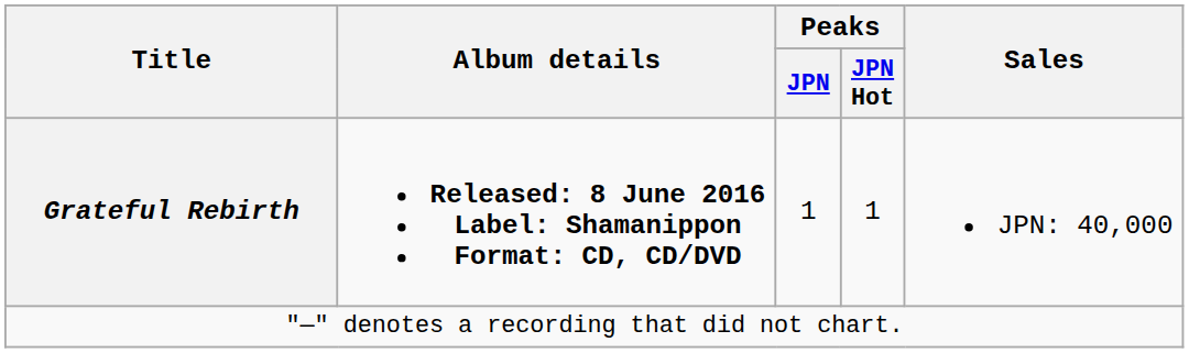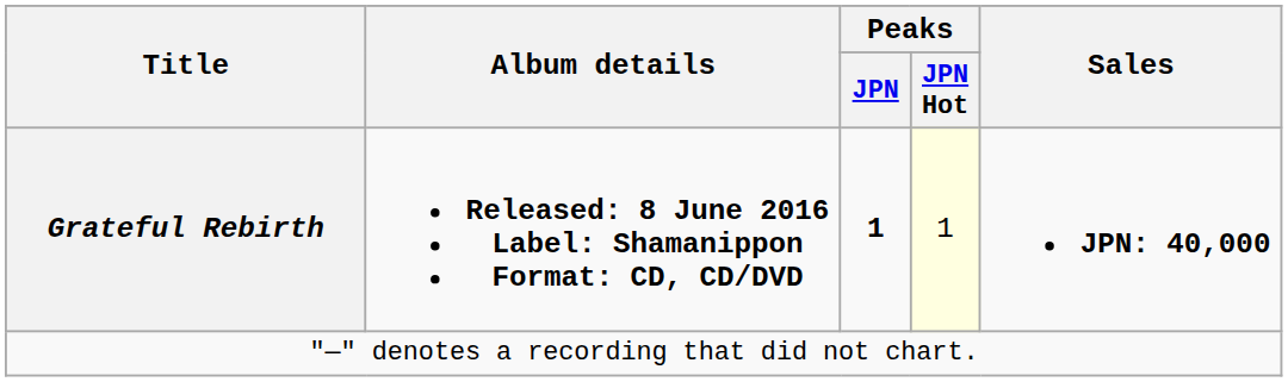Grateful Rebirth | Peaks / JPN: normal -> bold
Grateful Rebirth | Peaks / JPN Hot: no background -> lightyellow background
Grateful Rebirth | Sales: normal -> bold
